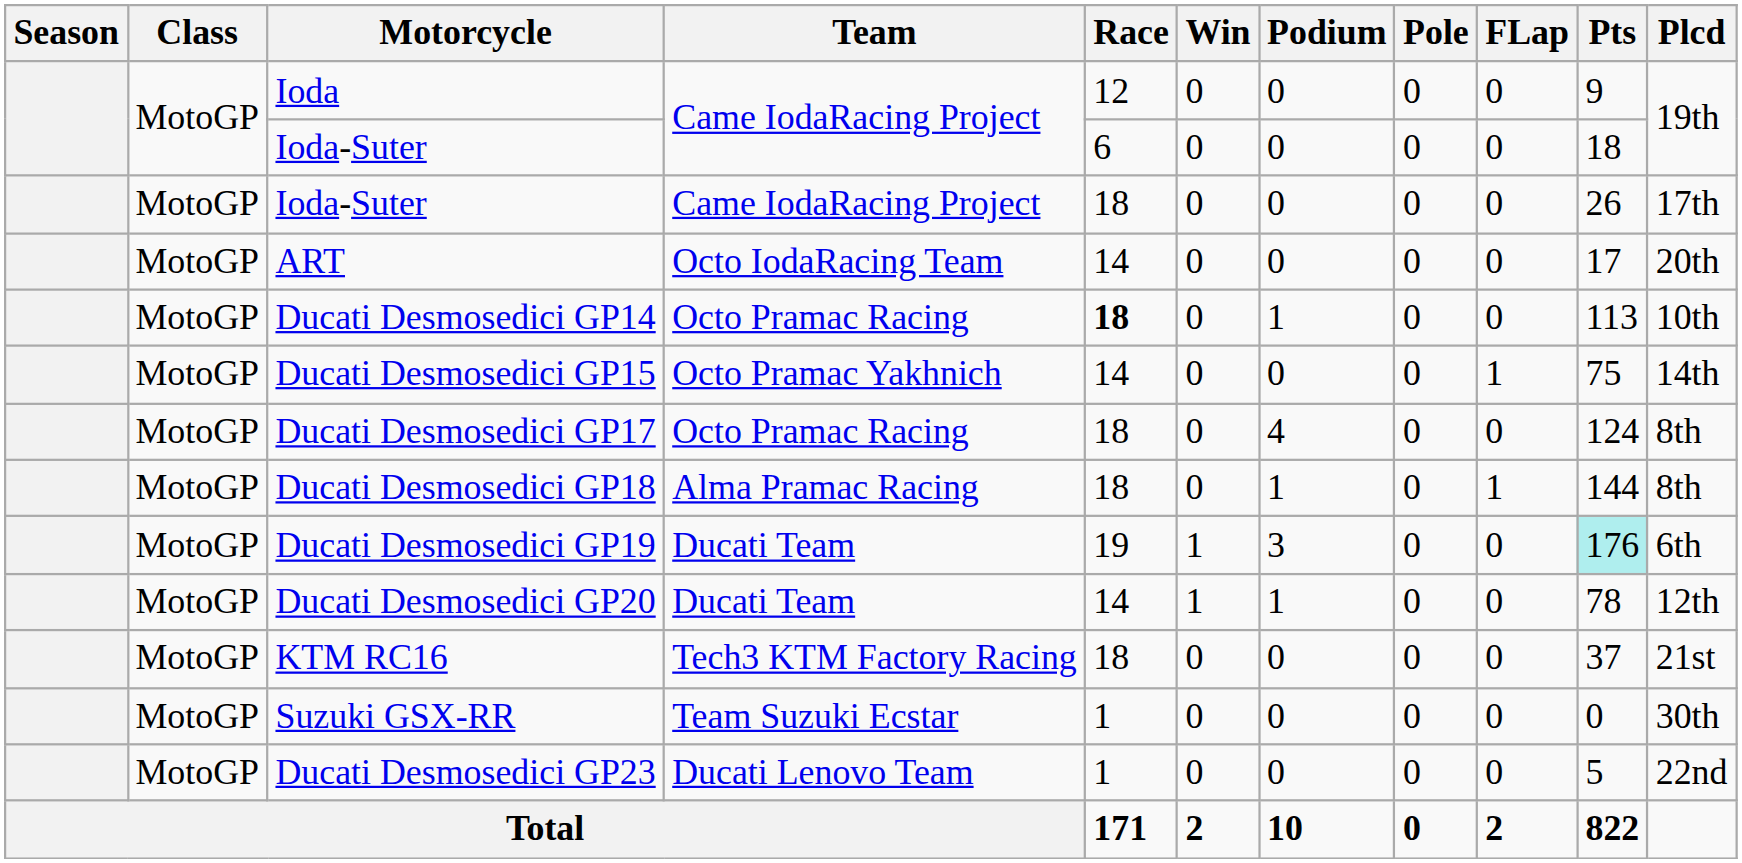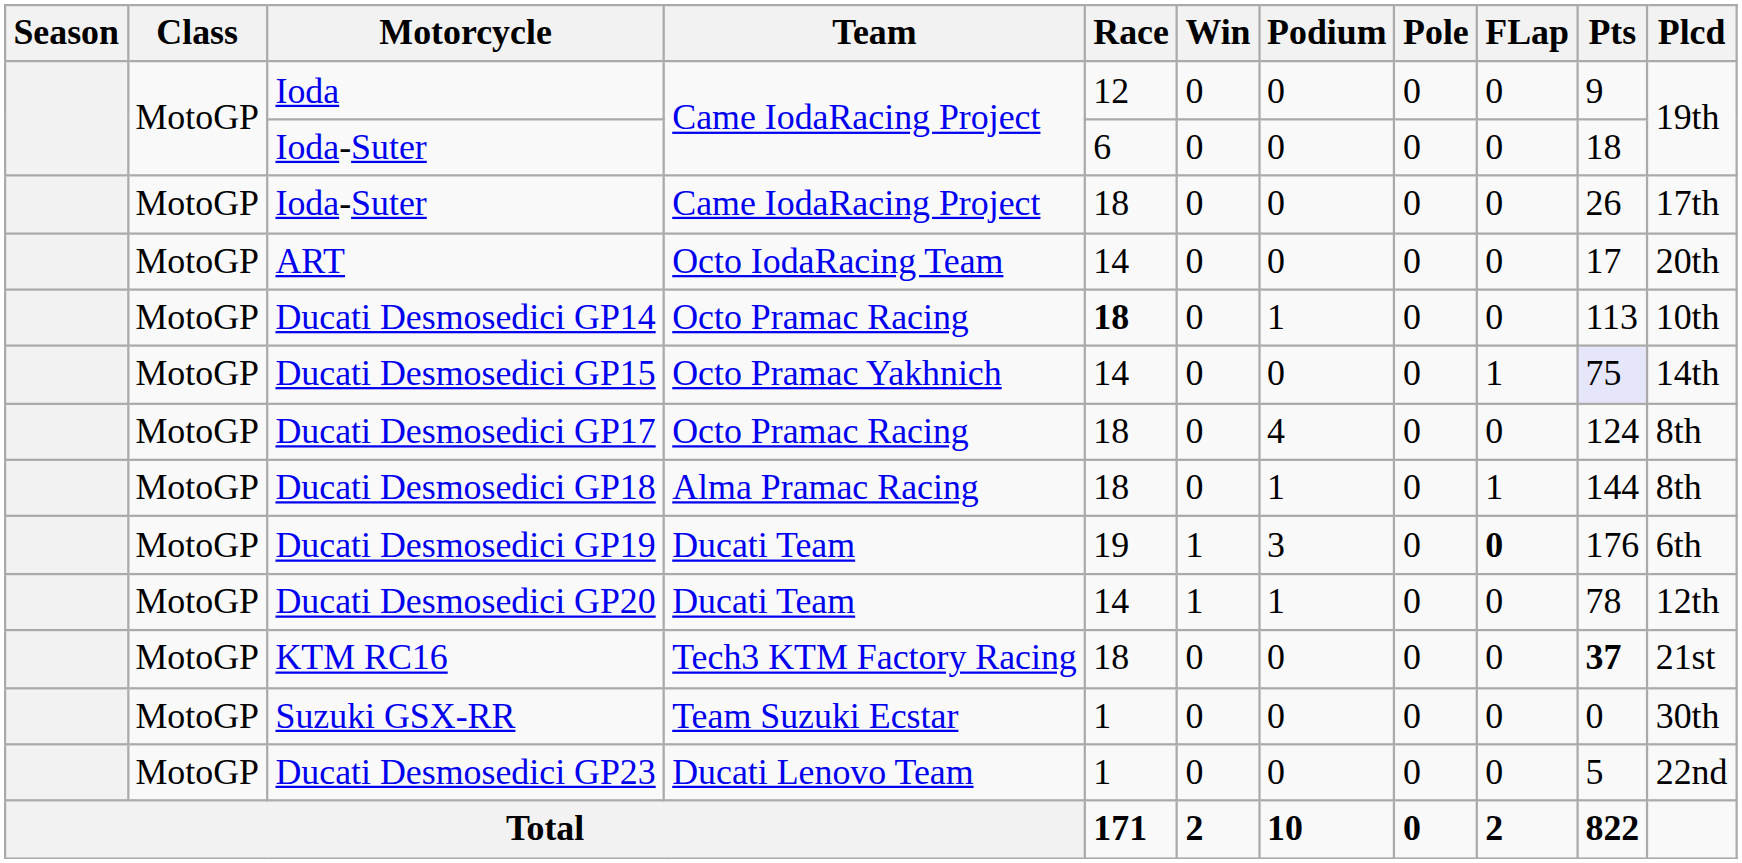Ducati Desmosedici GP15 | Pts: no background -> lavender background
Ducati Desmosedici GP19 | FLap: normal -> bold
Ducati Desmosedici GP19 | Pts: paleturquoise background -> no background
KTM RC16 | Pts: normal -> bold
